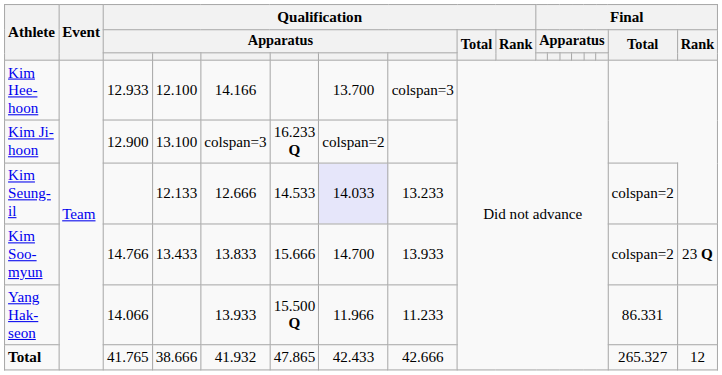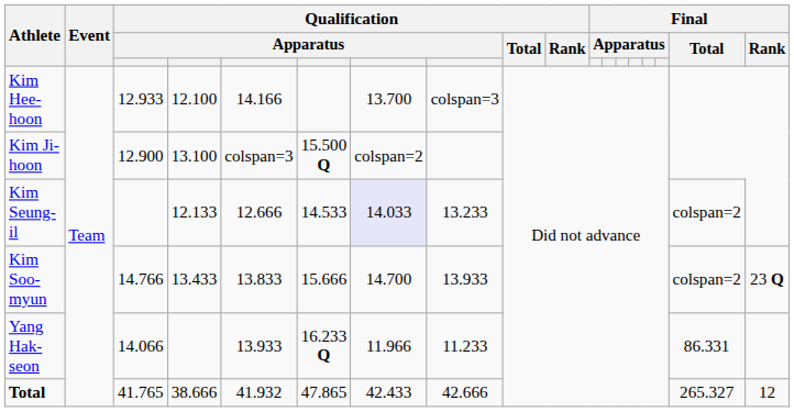Kim Ji-hoon | column 6: 16.233 Q -> 15.500 Q
Yang Hak-seon | column 6: 15.500 Q -> 16.233 Q
